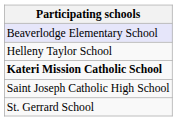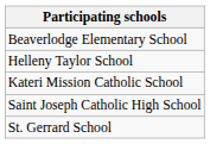row 2 | column 1: lavender background -> no background
row 4 | column 1: bold -> normal
